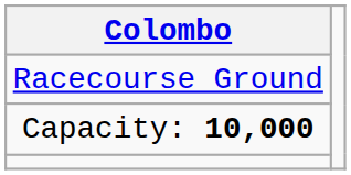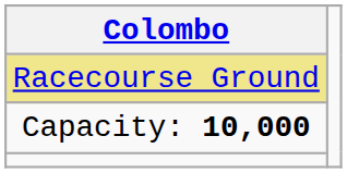Racecourse Ground | Colombo: no background -> khaki background
